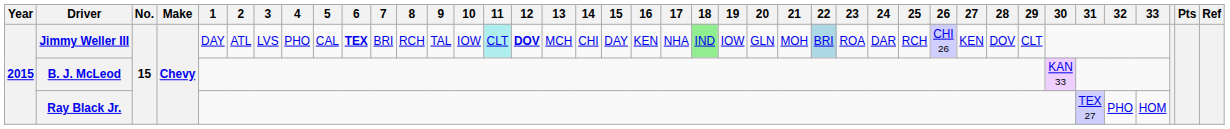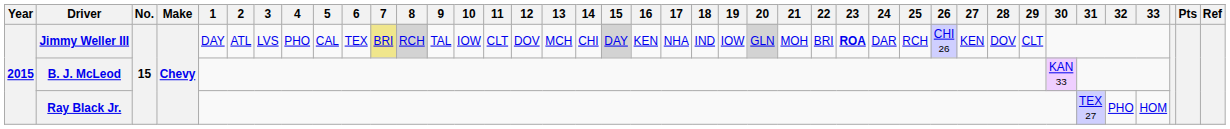Jimmy Weller III | 6: bold -> normal
Jimmy Weller III | 7: no background -> khaki background
Jimmy Weller III | 8: no background -> lightgrey background
Jimmy Weller III | 11: paleturquoise background -> no background
Jimmy Weller III | 12: bold -> normal
Jimmy Weller III | 15: no background -> lightgrey background
Jimmy Weller III | 18: lightgreen background -> no background
Jimmy Weller III | 20: no background -> lightgrey background
Jimmy Weller III | 22: lightblue background -> no background
Jimmy Weller III | 23: normal -> bold
